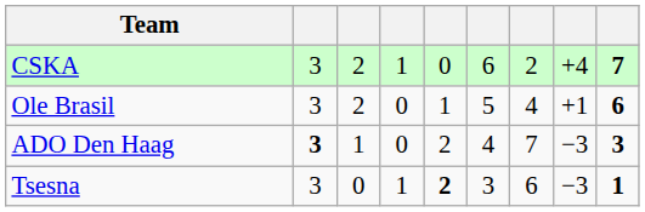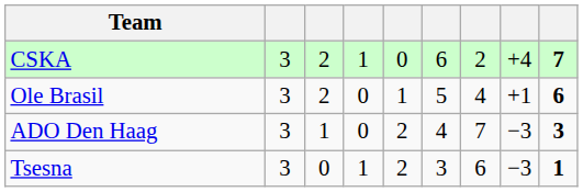ADO Den Haag | column 2: bold -> normal
Tsesna | column 5: bold -> normal
